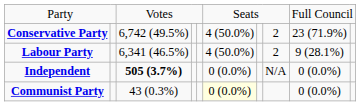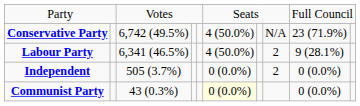Conservative Party | column 8: 2 -> N/A
Independent | column 3: bold -> normal
Independent | column 8: N/A -> 2
